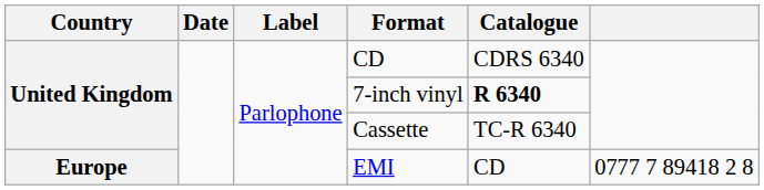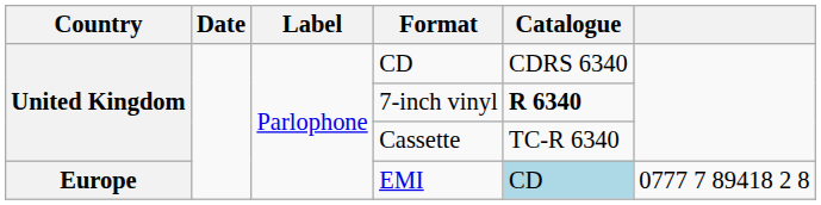EMI | Catalogue: no background -> lightblue background
